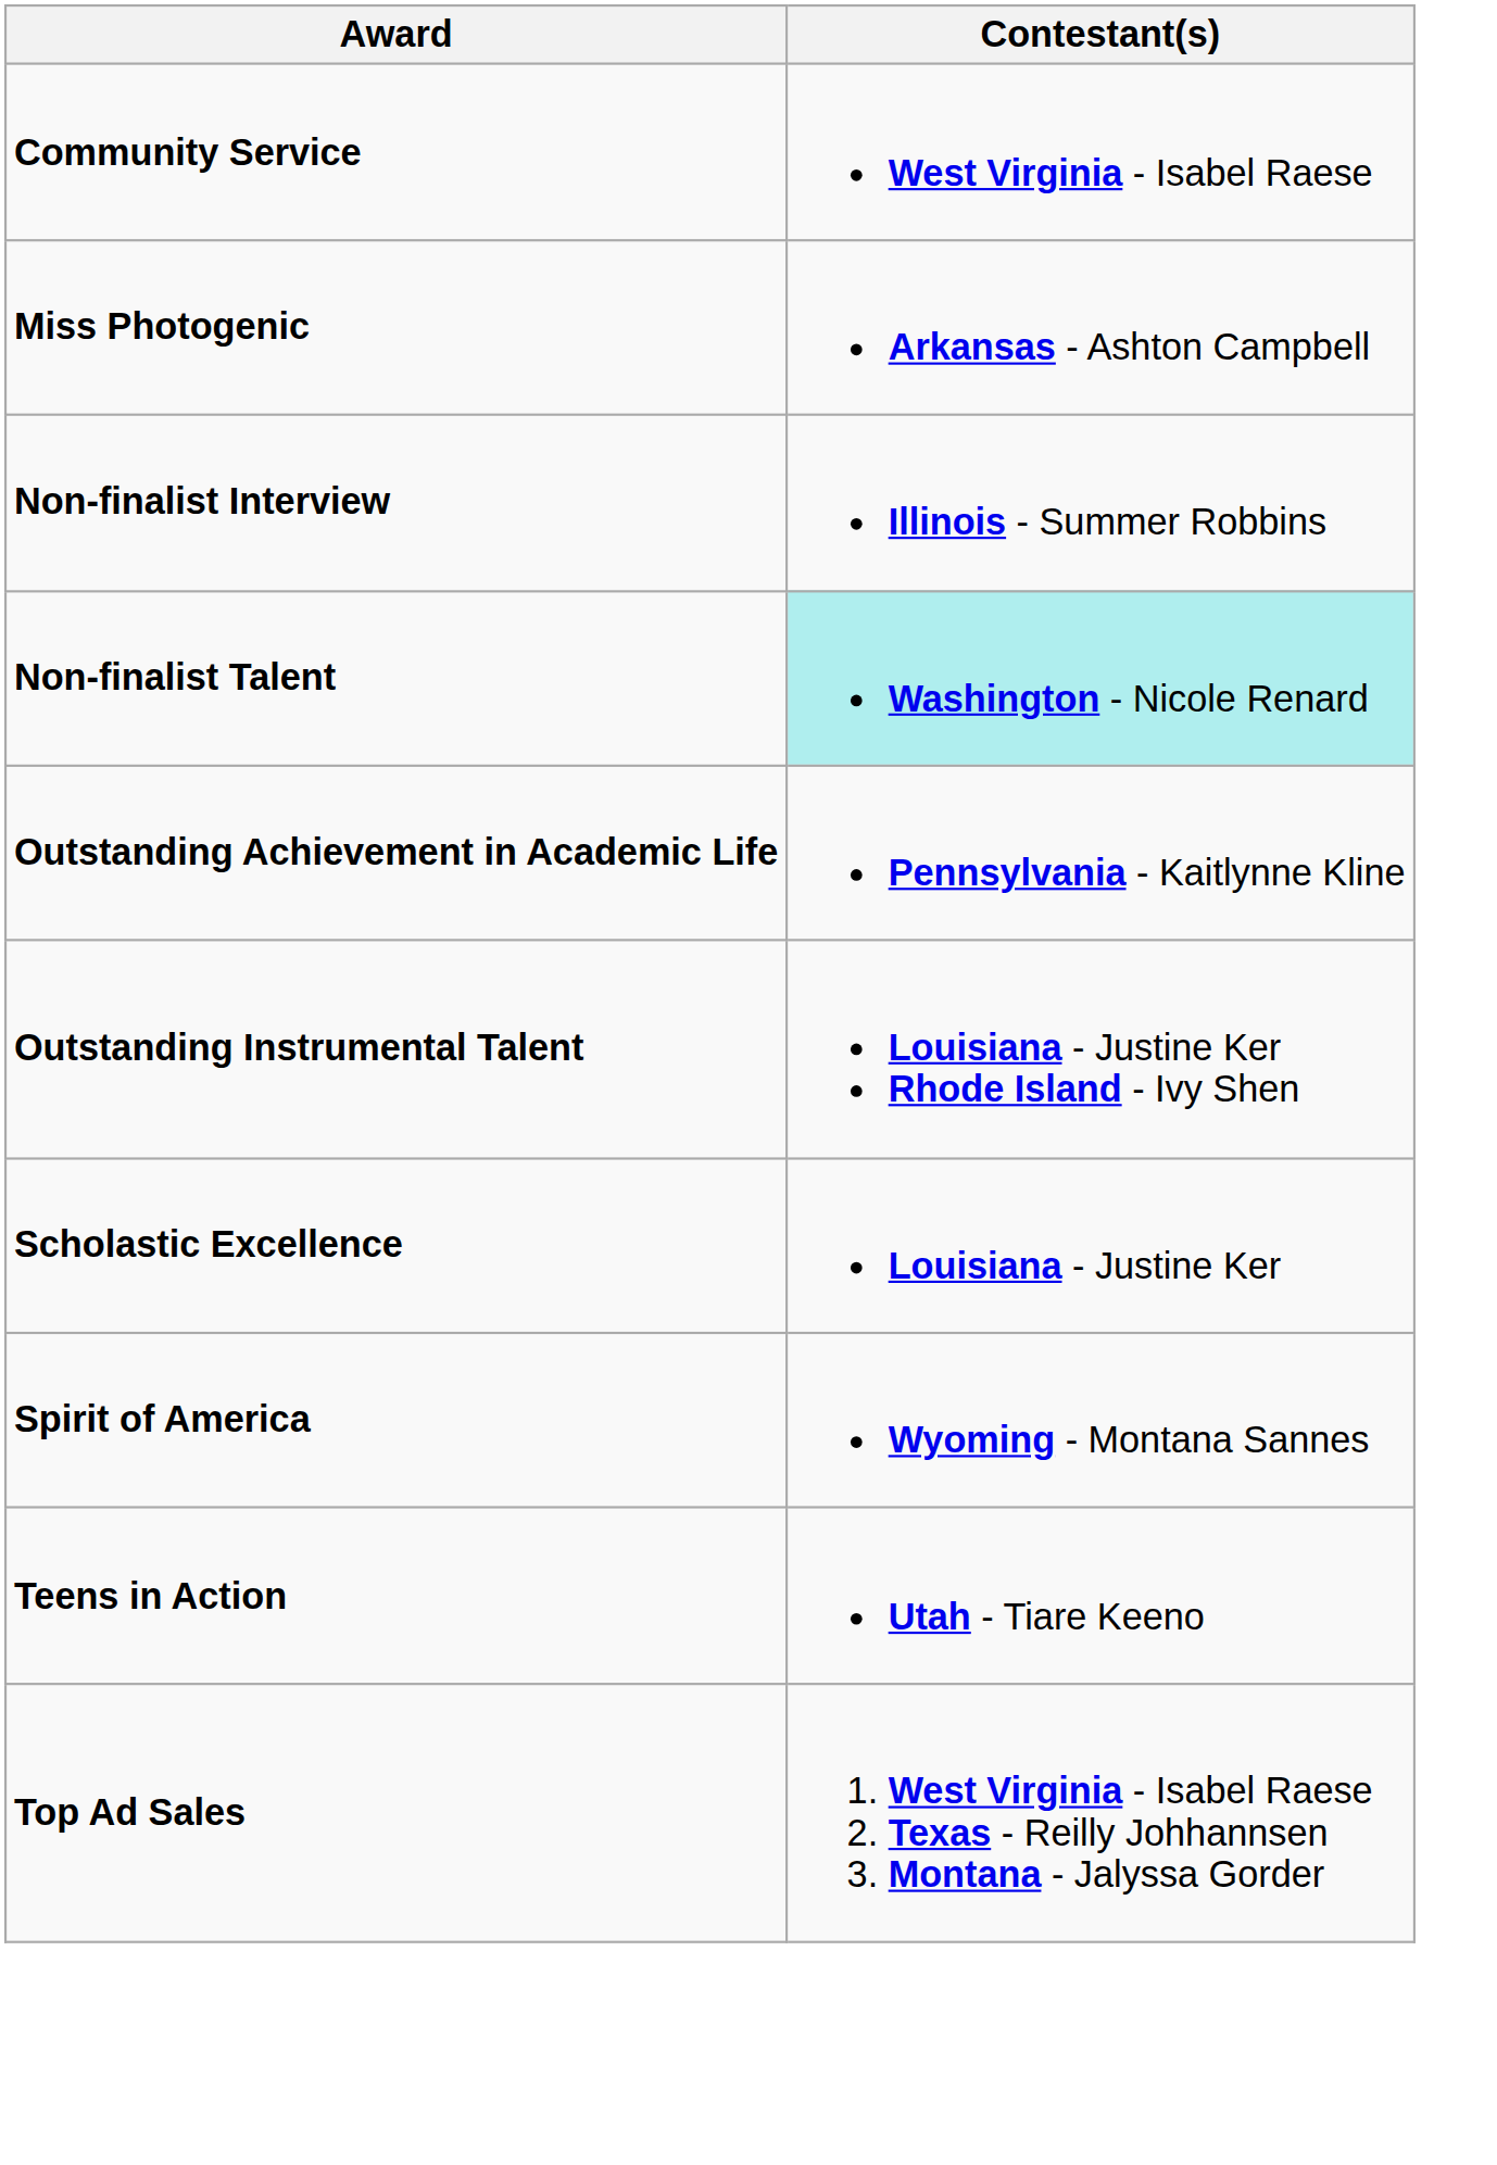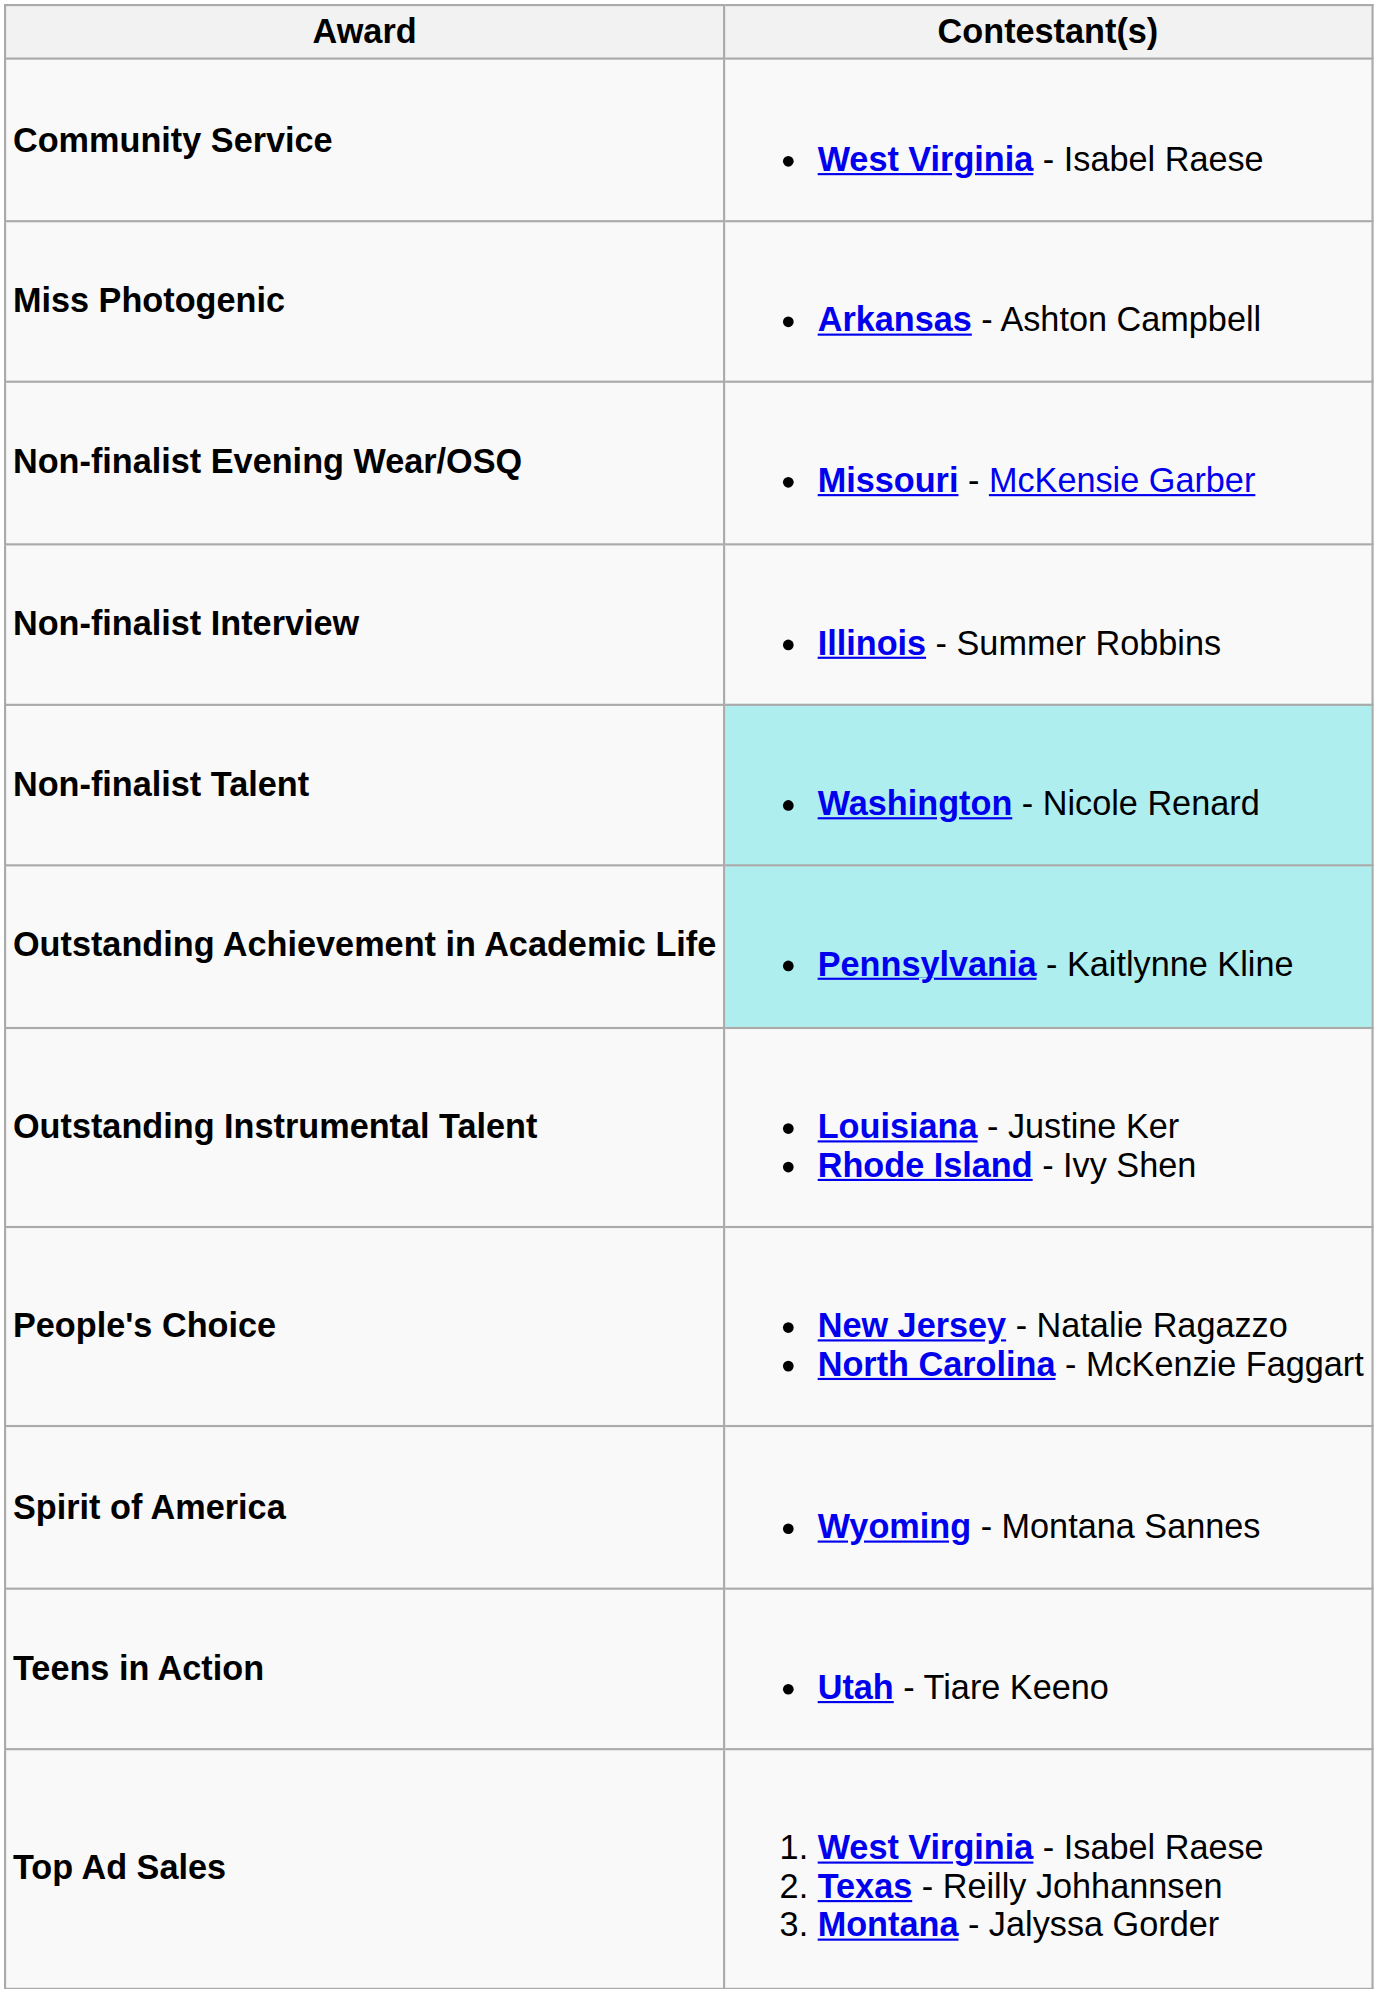+ row: Non-finalist Evening Wear/OSQ | Missouri - McKensie Garber
Outstanding Achievement in Academic Life | Contestant(s): no background -> paleturquoise background
+ row: People's Choice | New Jersey - Natalie Ragazzo North Carolina - McKenzie Faggart
- row: Scholastic Excellence | Louisiana - Justine Ker
